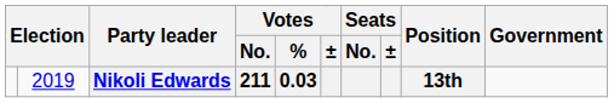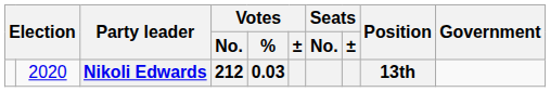Nikoli Edwards | column 2: 2019 -> 2020
Nikoli Edwards | Votes / No.: 211 -> 212
